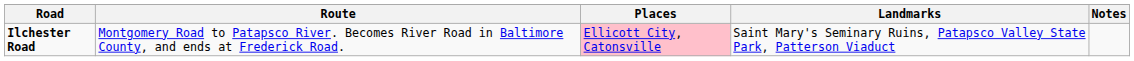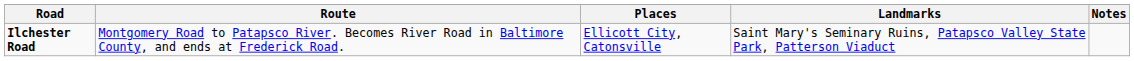Ilchester Road | Places: pink background -> no background
